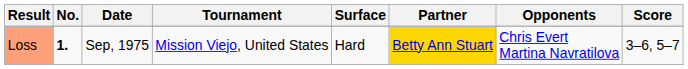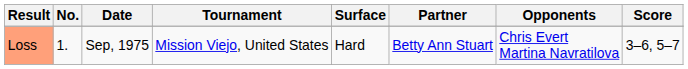Loss | No.: bold -> normal
Loss | Partner: gold background -> no background
